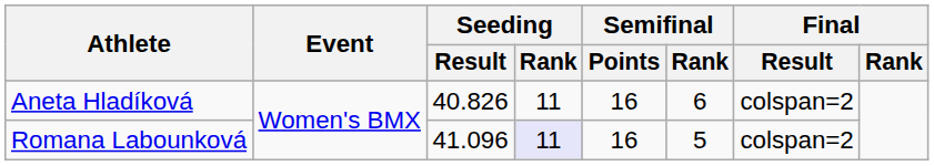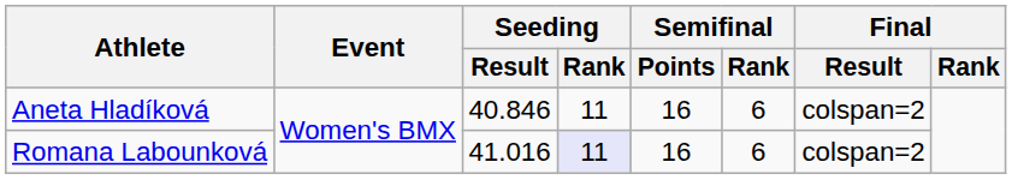Aneta Hladíková | Seeding / Result: 40.826 -> 40.846
Romana Labounková | Seeding / Result: 41.096 -> 41.016
Romana Labounková | Semifinal / Rank: 5 -> 6
